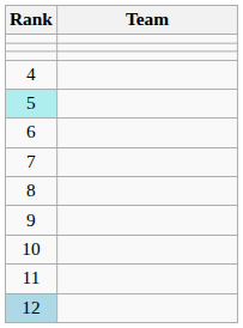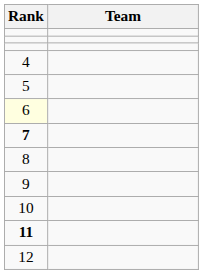row 6 | Rank: paleturquoise background -> no background
row 7 | Rank: no background -> lightyellow background
row 8 | Rank: normal -> bold
row 12 | Rank: normal -> bold
row 13 | Rank: lightblue background -> no background
